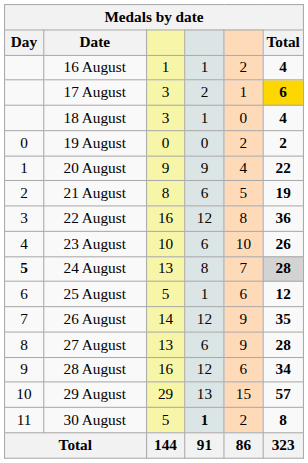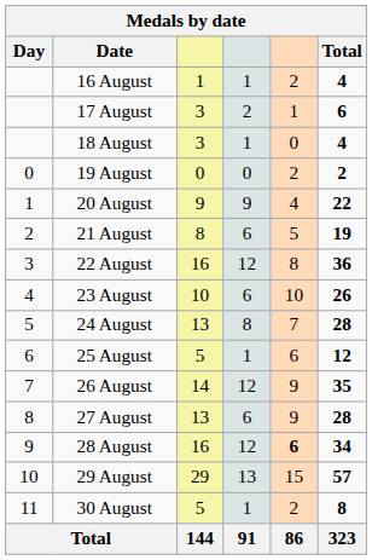17 August | Total: gold background -> no background
24 August | Day: bold -> normal
24 August | Total: lightgrey background -> no background
28 August | column 5: normal -> bold
30 August | column 4: bold -> normal
